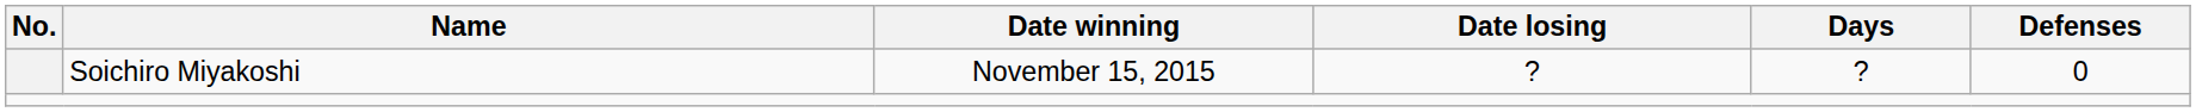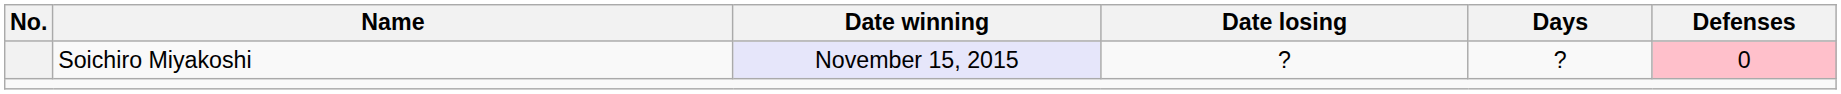Soichiro Miyakoshi | Date winning: no background -> lavender background
Soichiro Miyakoshi | Defenses: no background -> pink background
